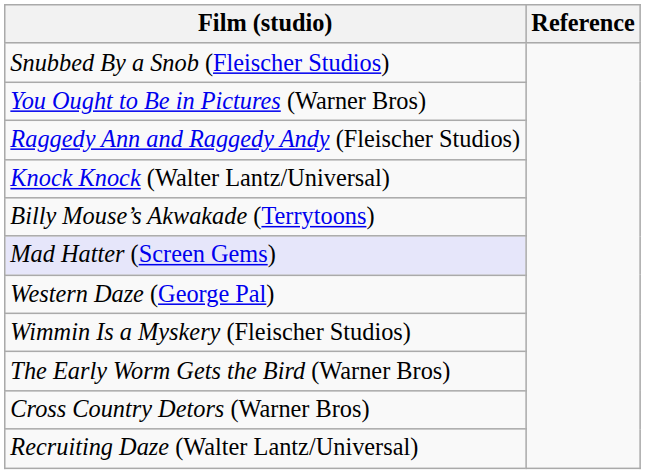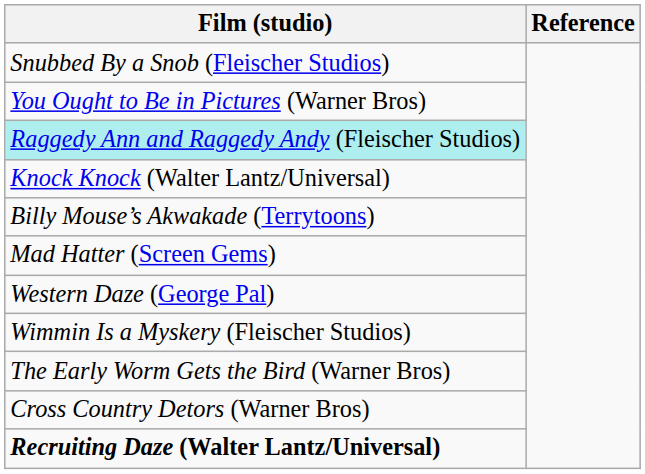Raggedy Ann and Raggedy Andy (Fleischer Studios) | Film (studio): no background -> paleturquoise background
Mad Hatter (Screen Gems) | Film (studio): lavender background -> no background
Recruiting Daze (Walter Lantz/Universal) | Film (studio): normal -> bold
